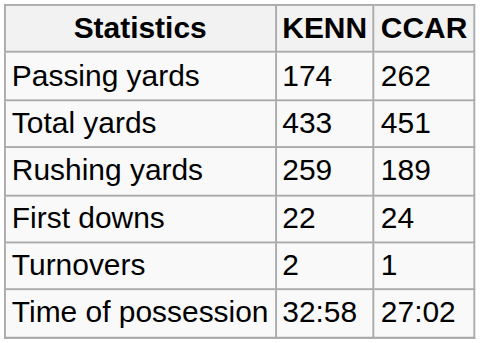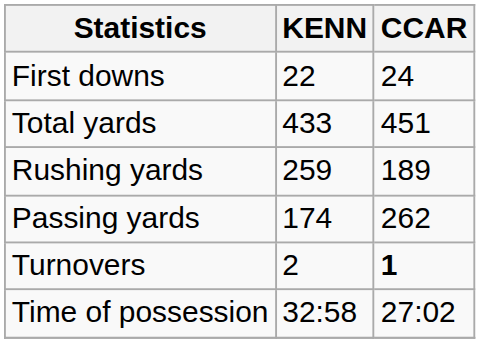rows swapped: First downs <-> Passing yards
Turnovers | CCAR: normal -> bold
